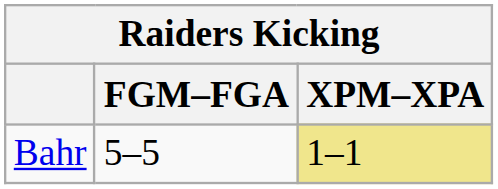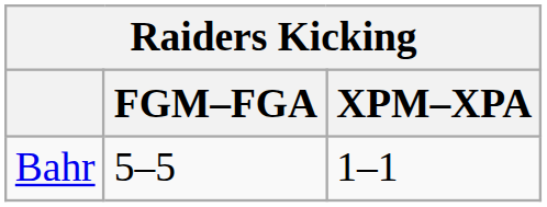Bahr | XPM–XPA: khaki background -> no background
